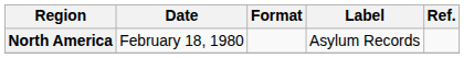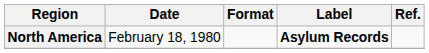North America | Label: normal -> bold
